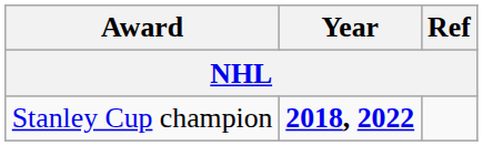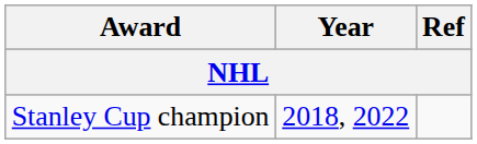Stanley Cup champion | Year: bold -> normal
